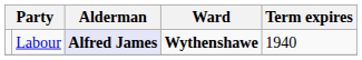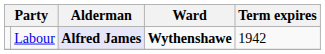Labour | Term expires: 1940 -> 1942
